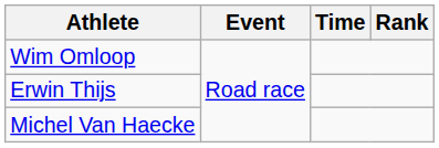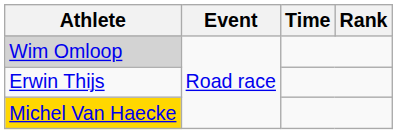Wim Omloop | Athlete: no background -> lightgrey background
Michel Van Haecke | Athlete: no background -> gold background
